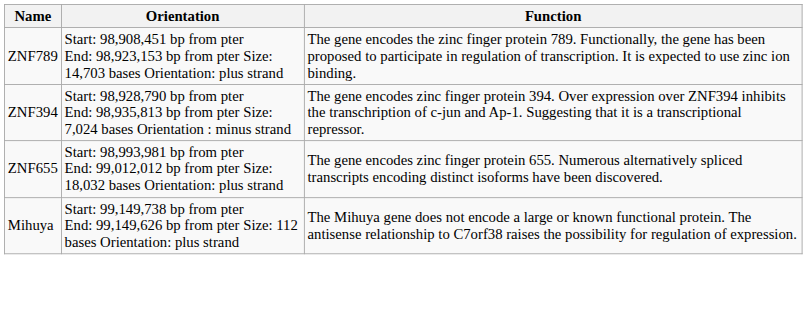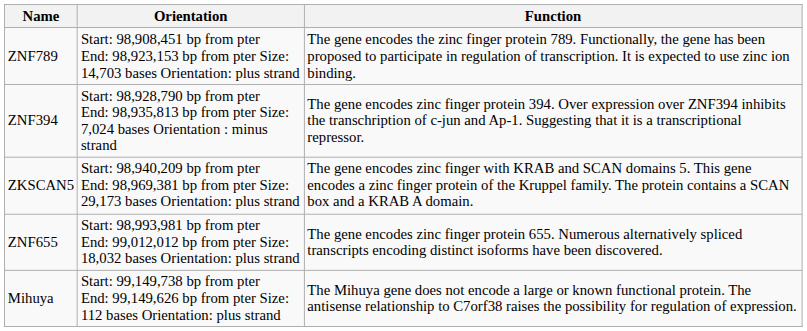+ row: ZKSCAN5 | Start: 98,940,209 bp from pter End: 98,969,381 bp from pter Size: 29,173 bases Orientation: plus strand | The gene encodes zinc finger with KRAB and SCAN domains 5. This gene encodes a zinc finger protein of the Kruppel family. The protein contains a SCAN box and a KRAB A domain.
